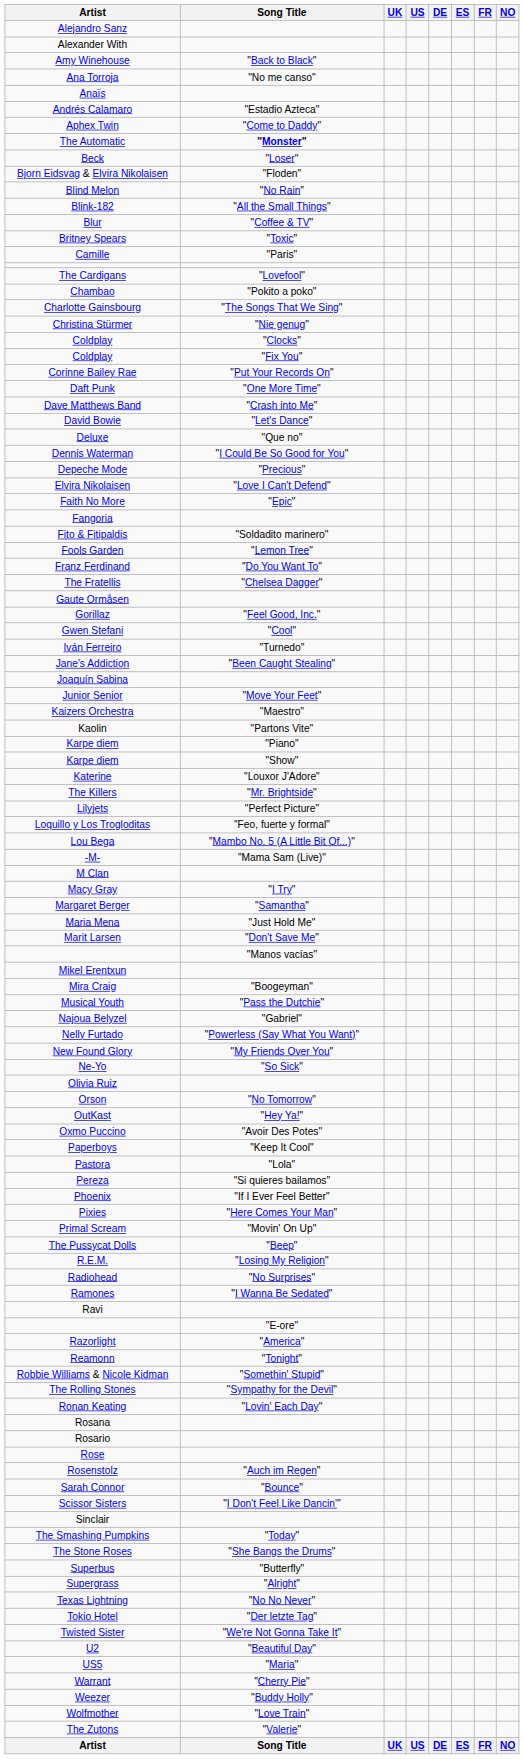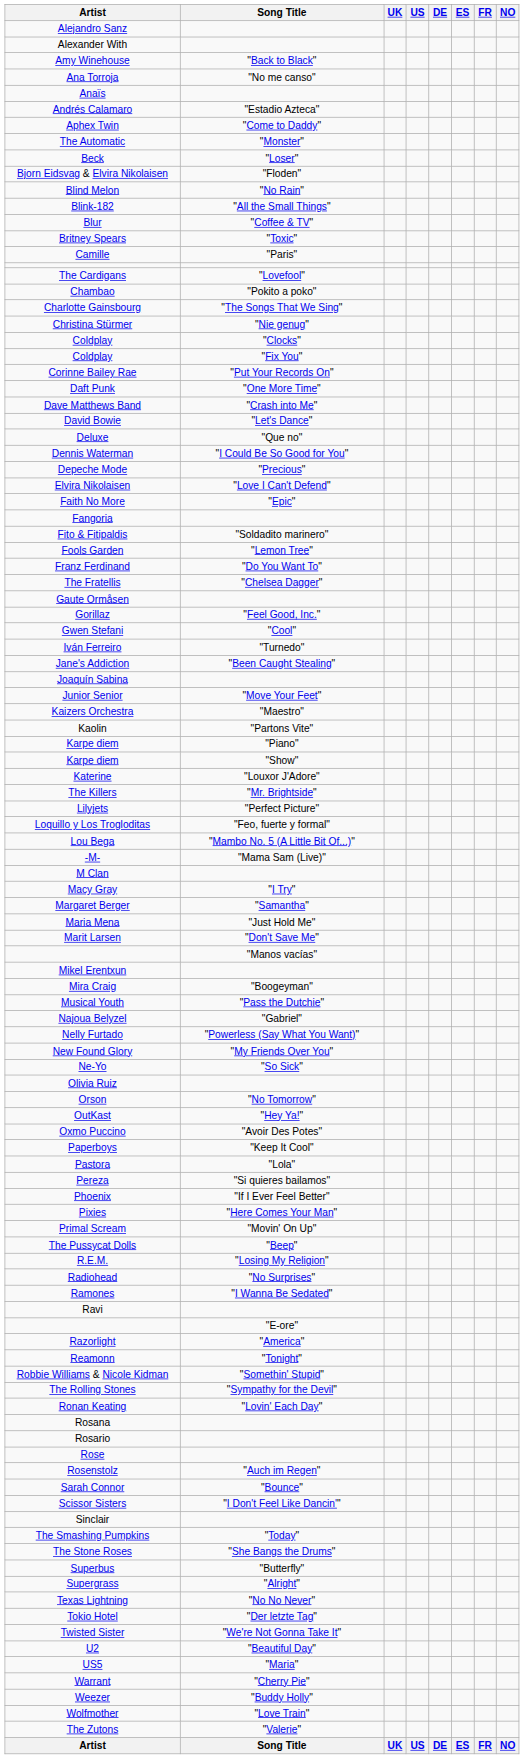The Automatic | Song Title: bold -> normal
